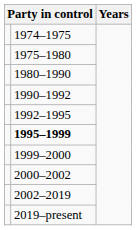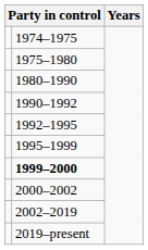1995–1999 | column 2: bold -> normal
1999–2000 | column 2: normal -> bold
